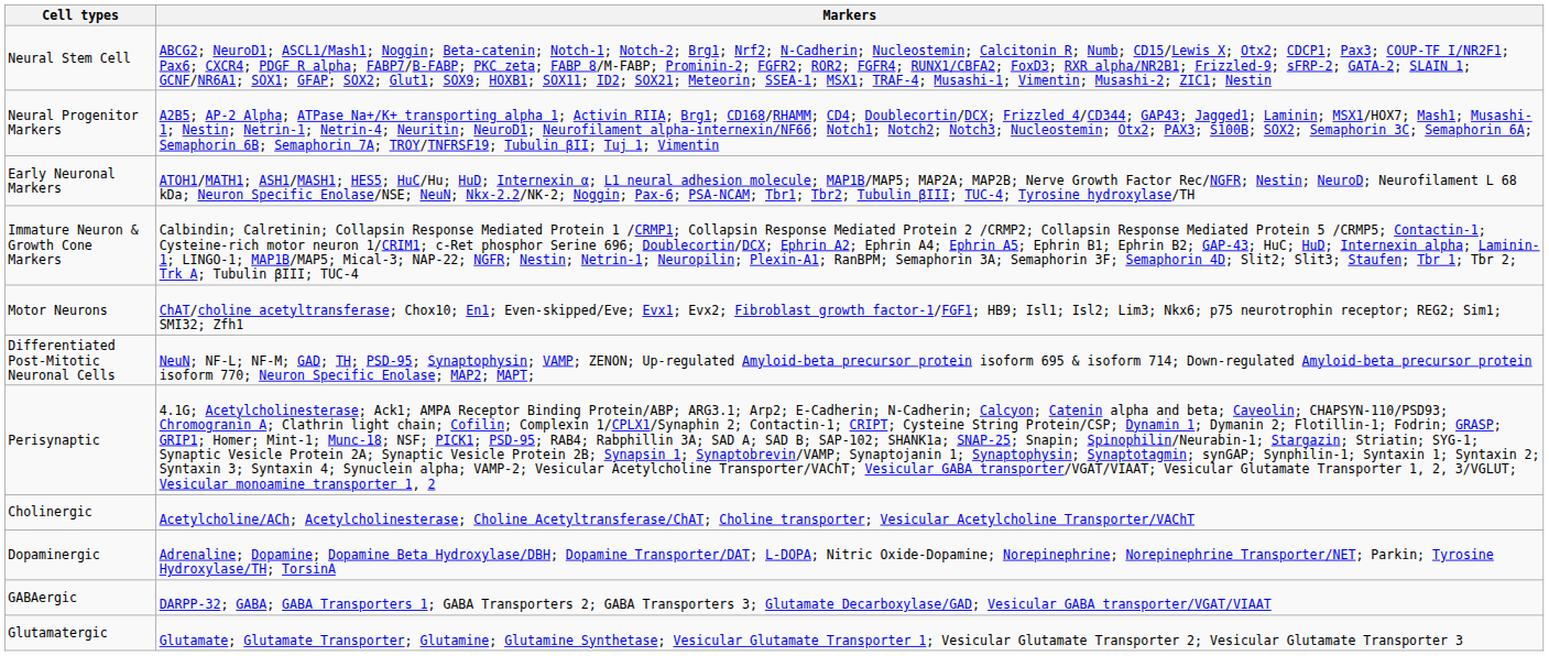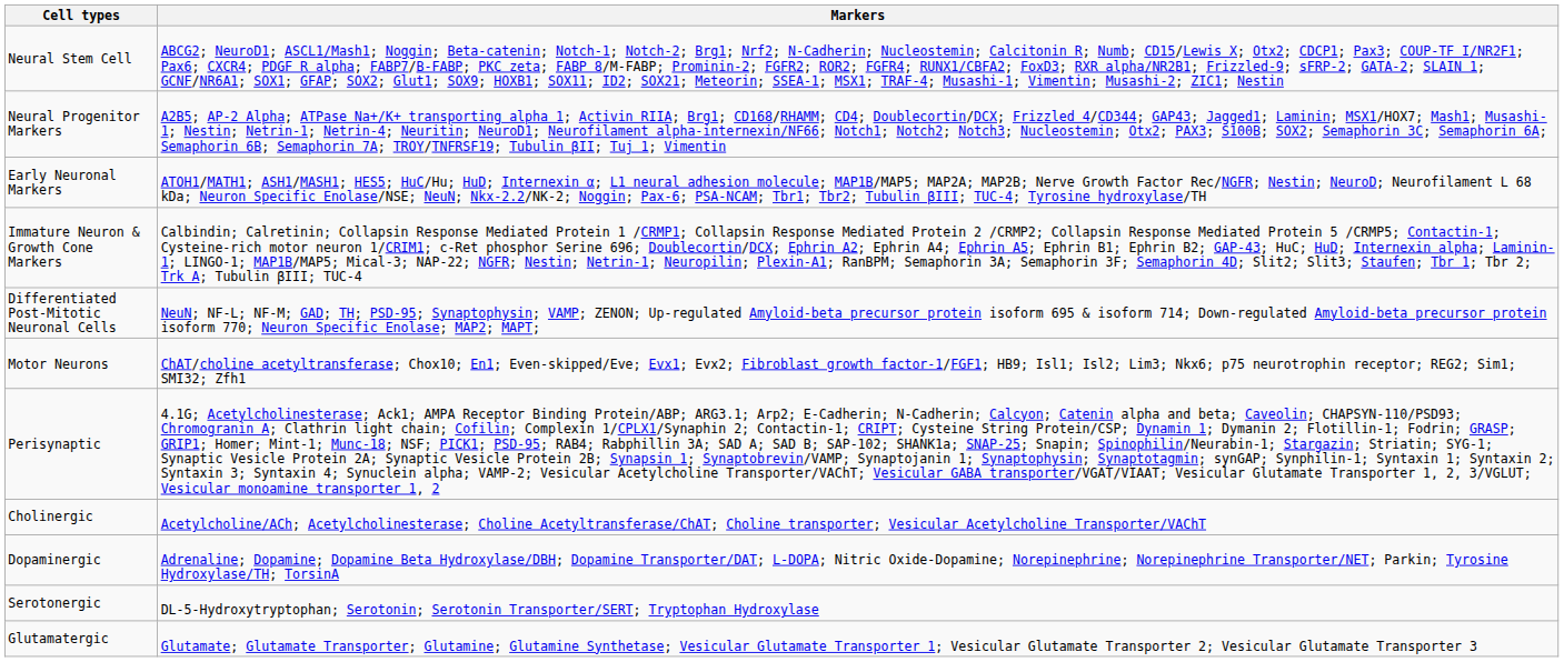rows swapped: Differentiated Post-Mitotic Neuronal Cells <-> Motor Neurons
+ row: Serotonergic | DL-5-Hydroxytryptophan; Serotonin; Serotonin Transporter/SERT; Tryptophan Hydroxylase
- row: GABAergic | DARPP-32; GABA; GABA Transporters 1; GABA Transporters 2; GABA Transporters 3; Glutamate Decarboxylase/GAD; Vesicular GABA transporter/VGAT/VIAAT
